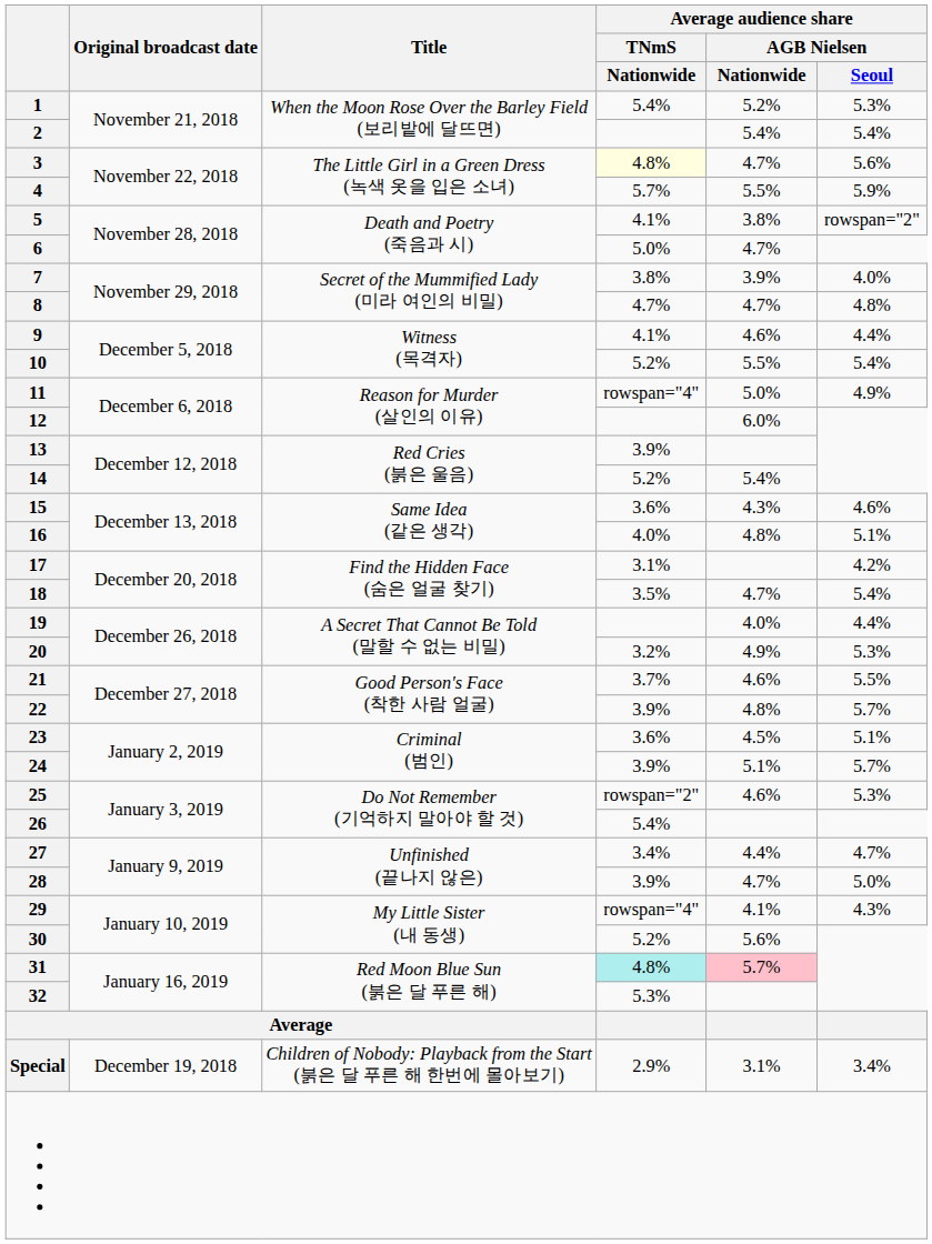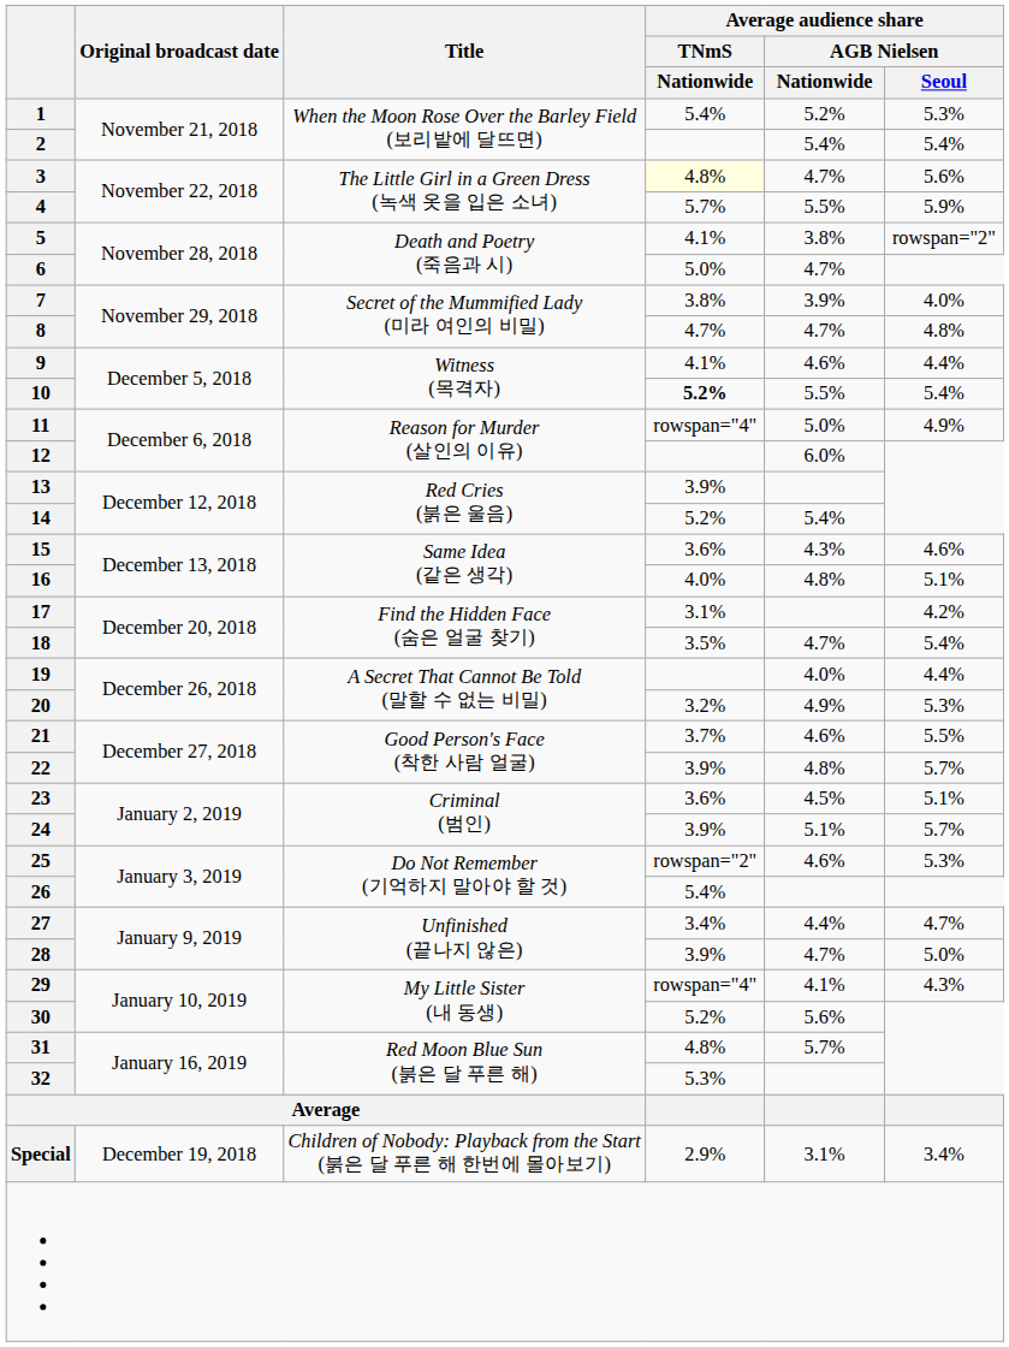10 | Average audience share / TNmS / Nationwide: normal -> bold
31 | Average audience share / TNmS / Nationwide: paleturquoise background -> no background
31 | Average audience share / AGB Nielsen / Nationwide: pink background -> no background
